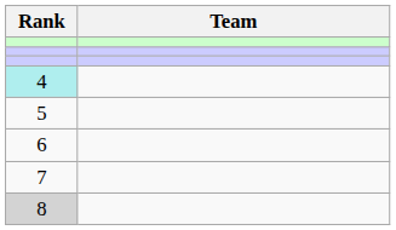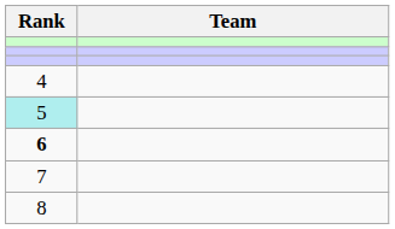row 5 | Rank: paleturquoise background -> no background
row 6 | Rank: no background -> paleturquoise background
row 7 | Rank: normal -> bold
row 9 | Rank: lightgrey background -> no background
